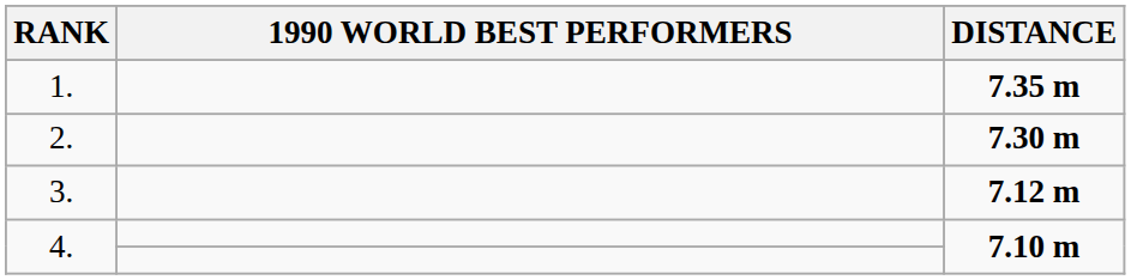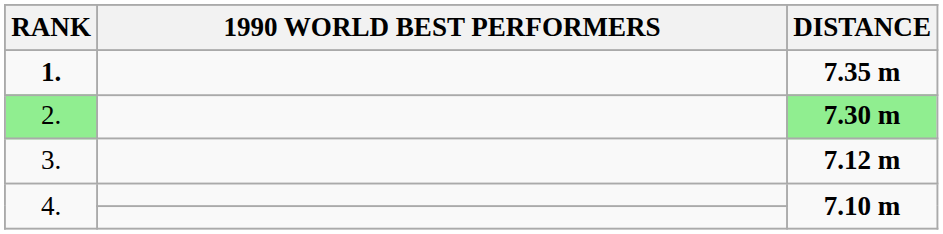1. | RANK: normal -> bold
2. | RANK: no background -> lightgreen background
2. | DISTANCE: no background -> lightgreen background
